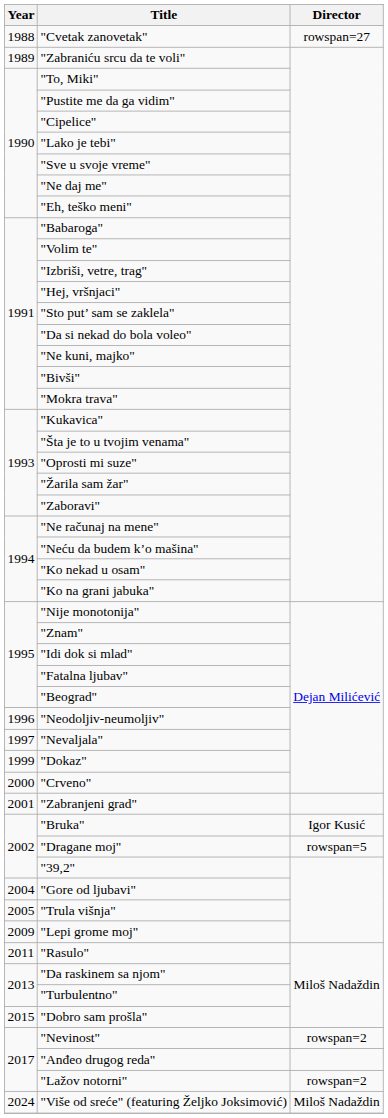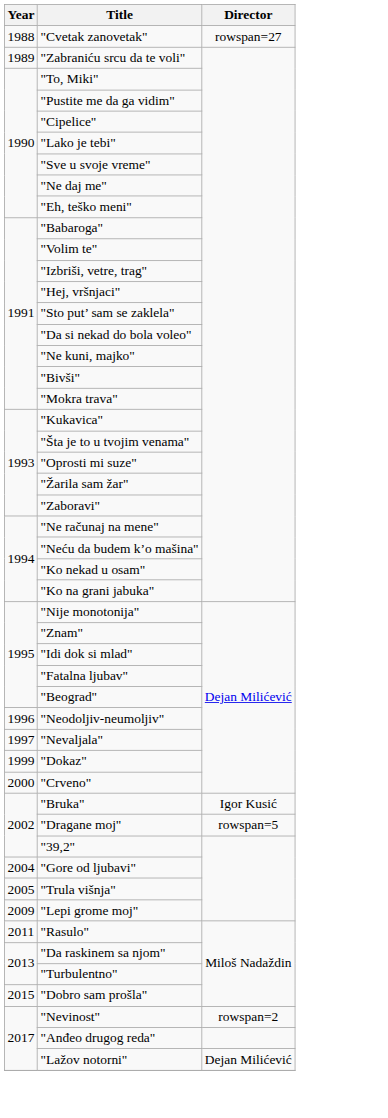- row: 2001 | "Zabranjeni grad"
"Lažov notorni" | Director: rowspan=2 -> Dejan Milićević
- row: 2024 | "Više od sreće" (featuring Željko Joksimović) | Miloš Nadaždin
